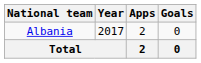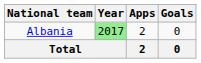Albania | Year: no background -> lightgreen background
